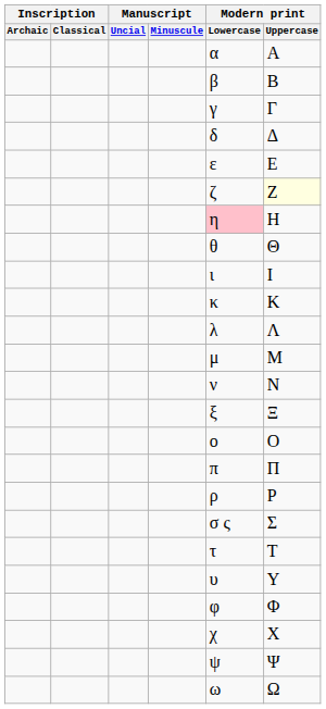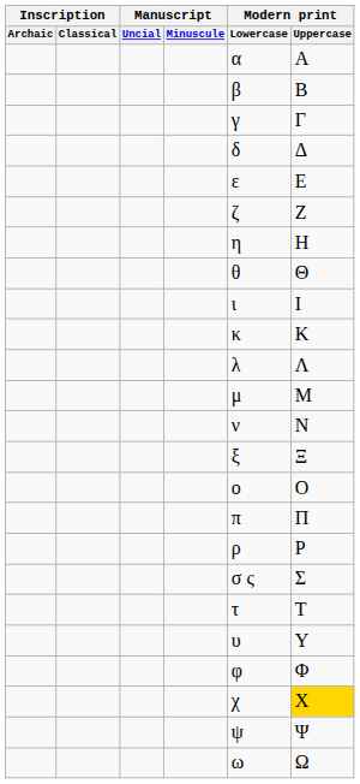row 8 | Modern print / Uppercase: lightyellow background -> no background
row 9 | Modern print / Lowercase: pink background -> no background
row 24 | Modern print / Uppercase: no background -> gold background
